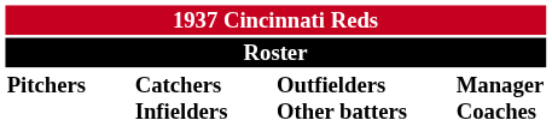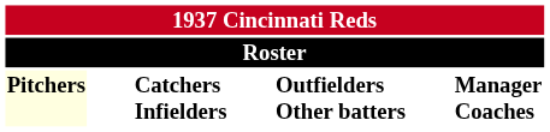Pitchers | column 1: no background -> lightyellow background
